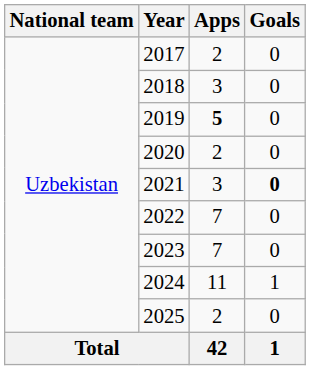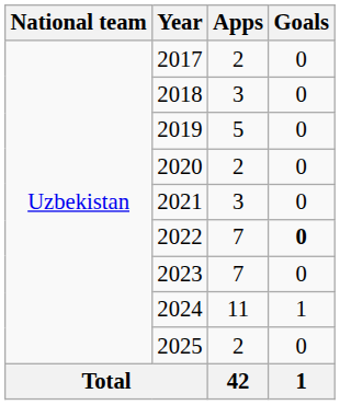2019 | Apps: bold -> normal
2021 | Goals: bold -> normal
2022 | Goals: normal -> bold
